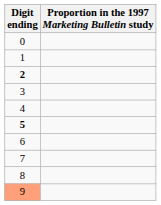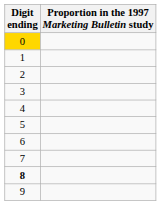0 | Digit ending: no background -> gold background
2 | Digit ending: bold -> normal
5 | Digit ending: bold -> normal
8 | Digit ending: normal -> bold
9 | Digit ending: lightsalmon background -> no background
